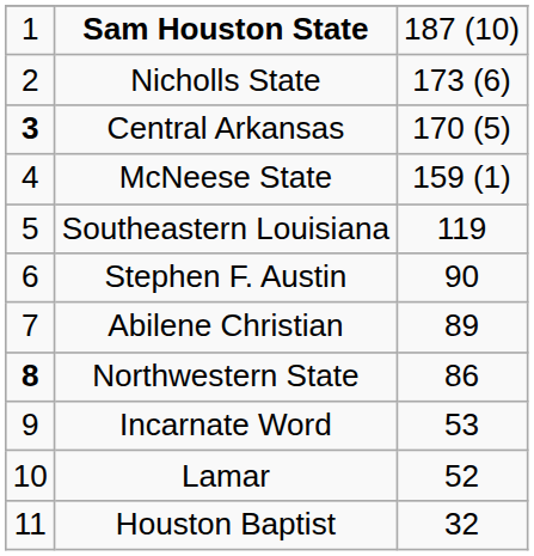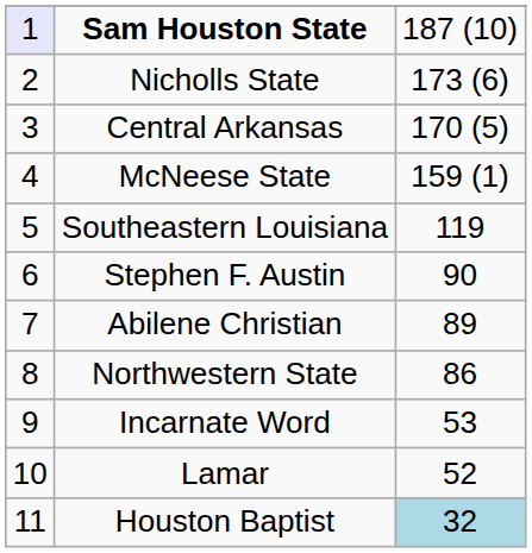Sam Houston State | column 1: no background -> lavender background
Central Arkansas | column 1: bold -> normal
Northwestern State | column 1: bold -> normal
Houston Baptist | column 3: no background -> lightblue background
